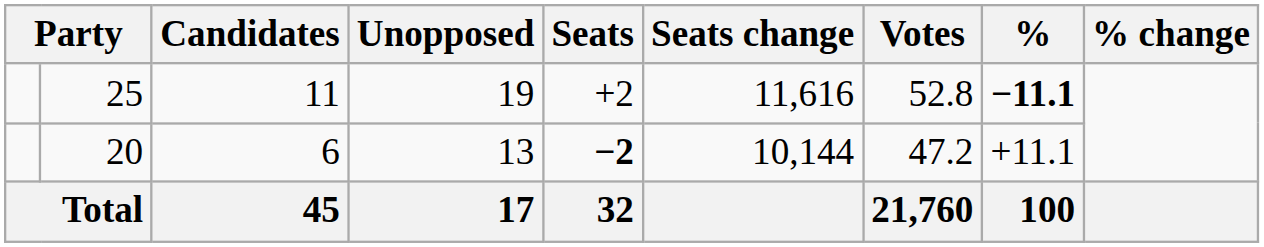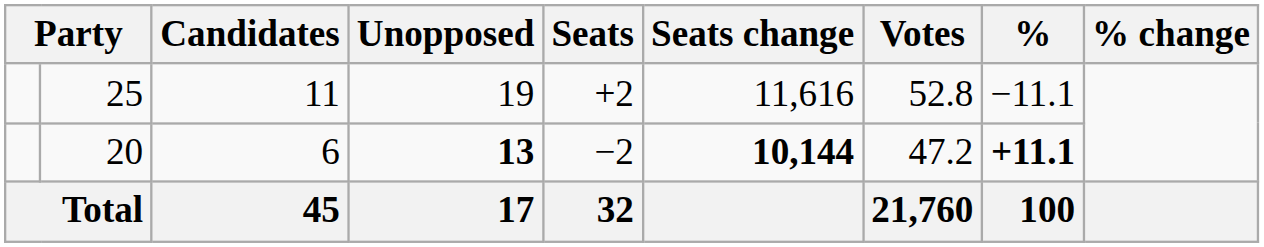25 | %: bold -> normal
20 | Unopposed: normal -> bold
20 | Seats: bold -> normal
20 | Seats change: normal -> bold
20 | %: normal -> bold
